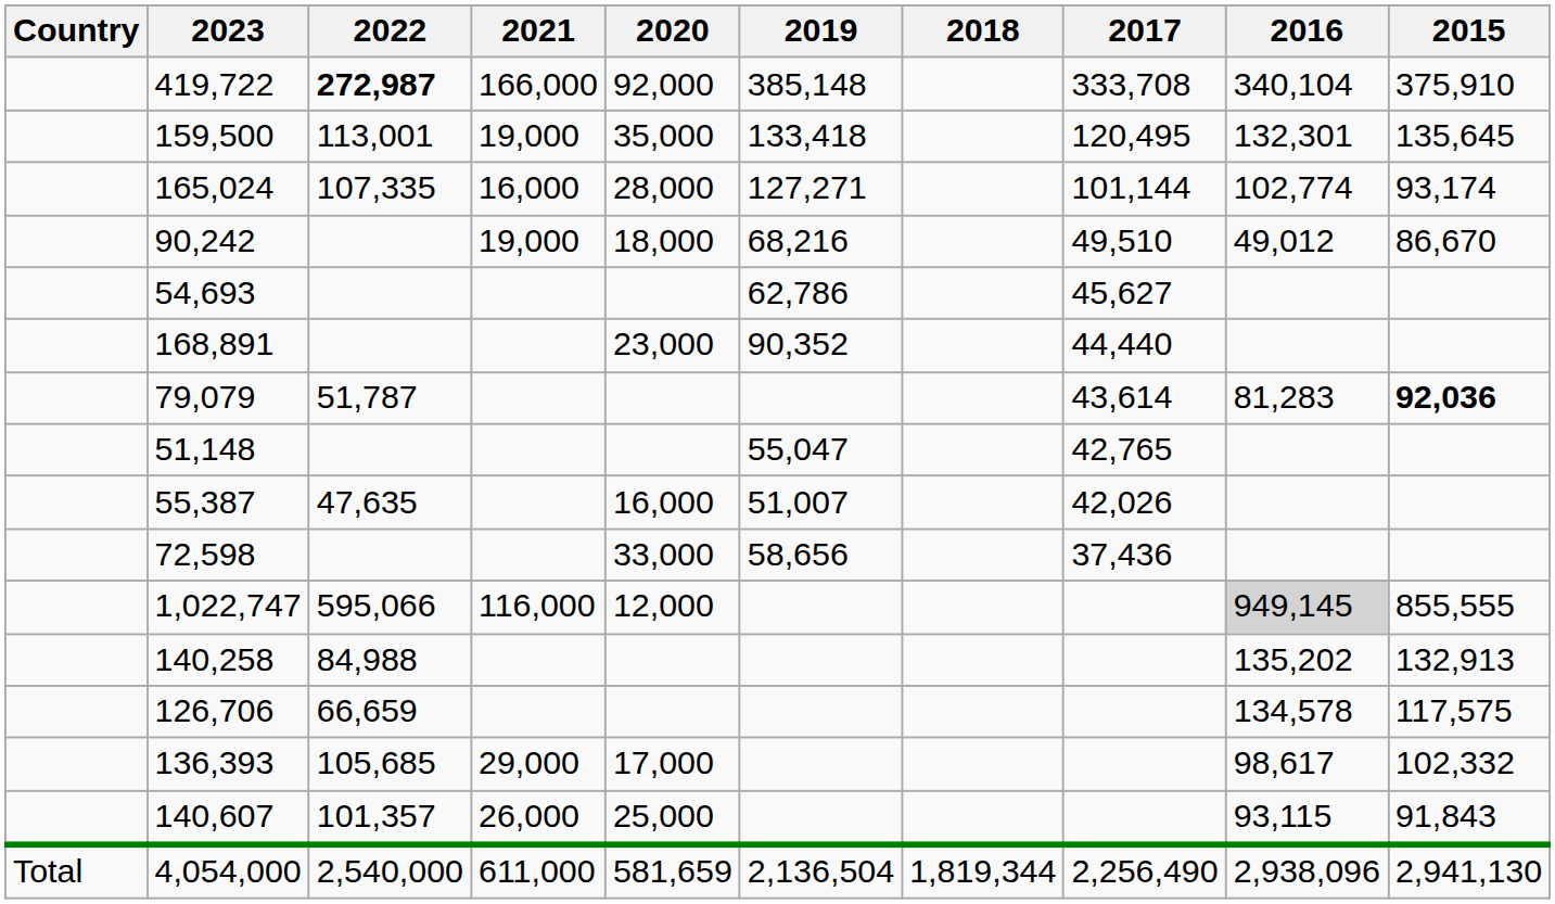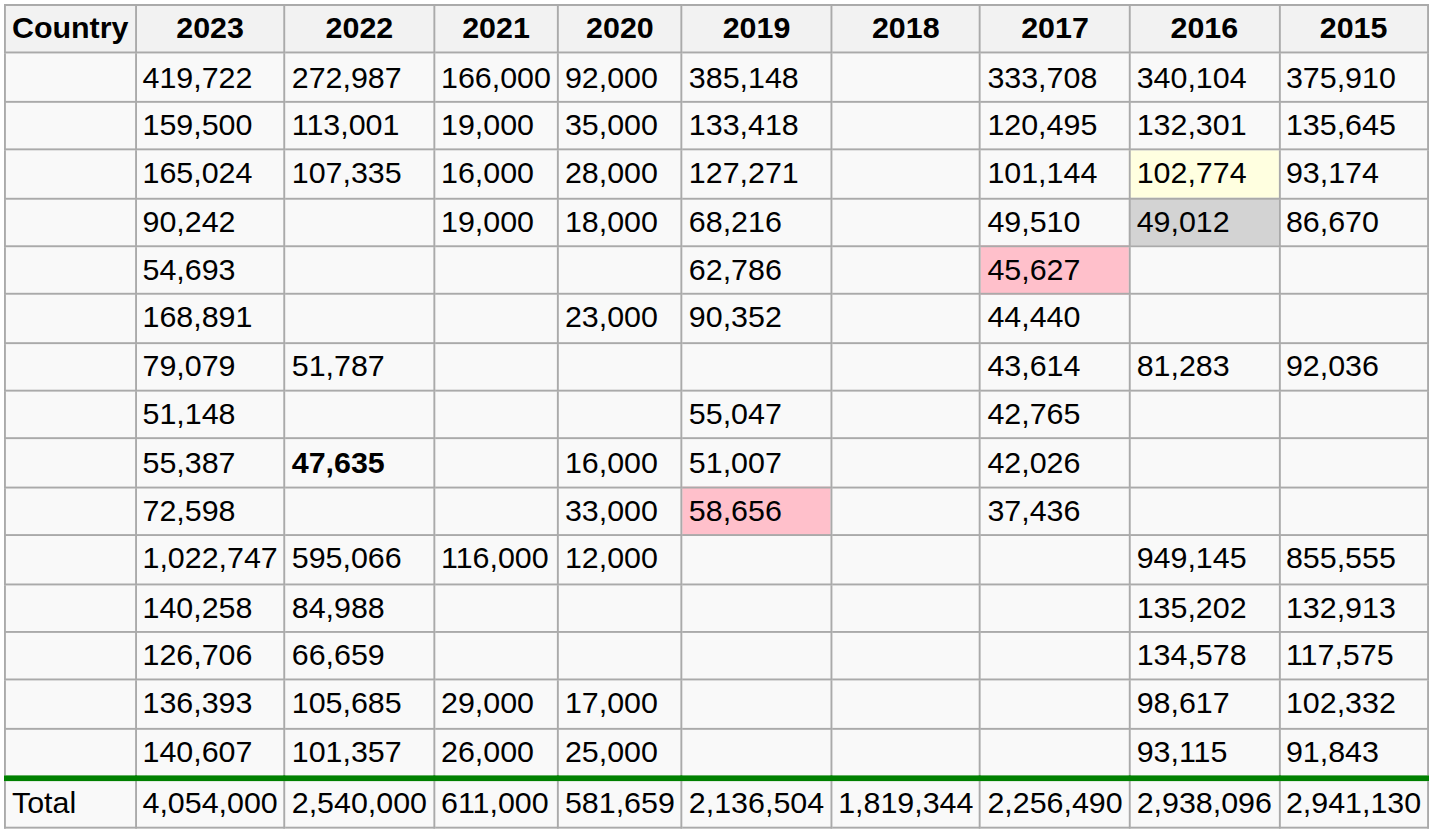419,722 | 2022: bold -> normal
165,024 | 2016: no background -> lightyellow background
90,242 | 2016: no background -> lightgrey background
54,693 | 2017: no background -> pink background
79,079 | 2015: bold -> normal
55,387 | 2022: normal -> bold
72,598 | 2019: no background -> pink background
1,022,747 | 2016: lightgrey background -> no background
